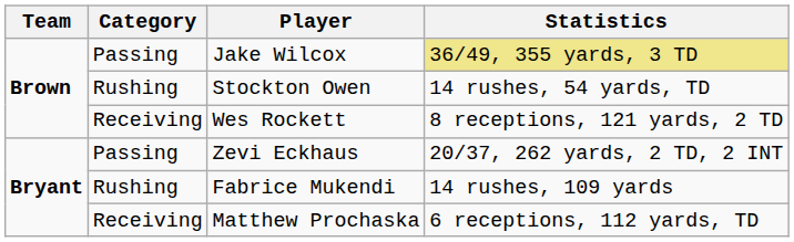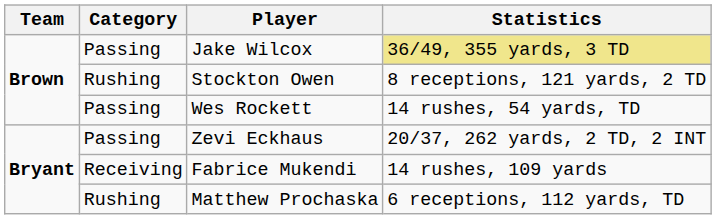Stockton Owen | Statistics: 14 rushes, 54 yards, TD -> 8 receptions, 121 yards, 2 TD
Wes Rockett | Category: Receiving -> Passing
Wes Rockett | Statistics: 8 receptions, 121 yards, 2 TD -> 14 rushes, 54 yards, TD
Fabrice Mukendi | Category: Rushing -> Receiving
Matthew Prochaska | Category: Receiving -> Rushing
